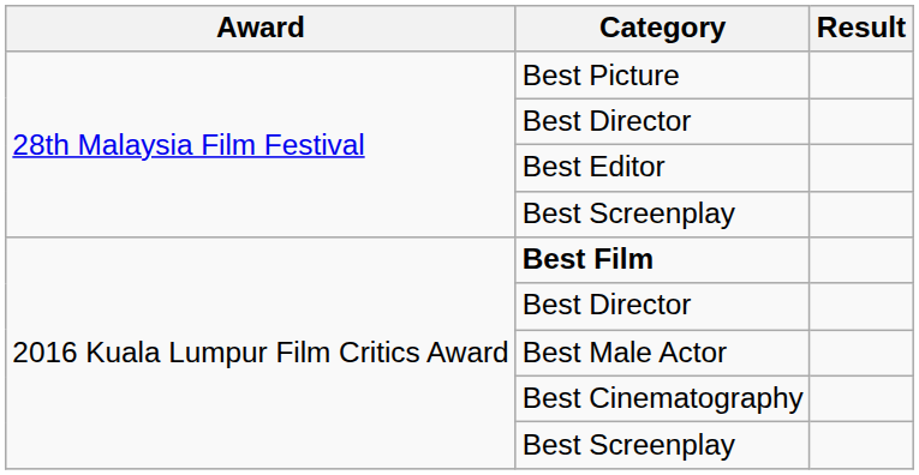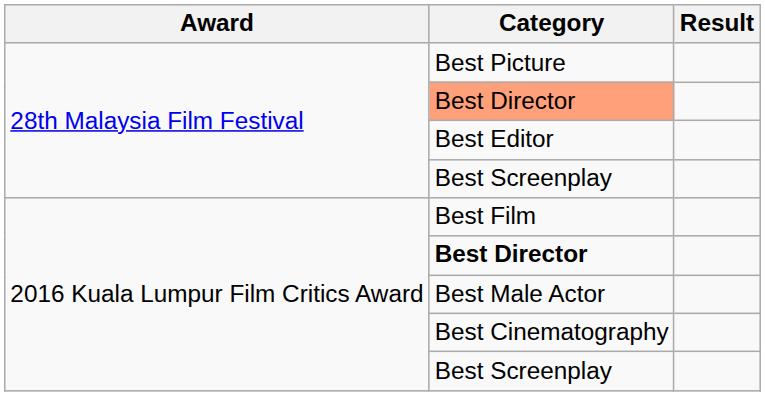28th Malaysia Film Festival / Best Director | Category: no background -> lightsalmon background
Best Film | Category: bold -> normal
2016 Kuala Lumpur Film Critics Award / Best Director | Category: normal -> bold
